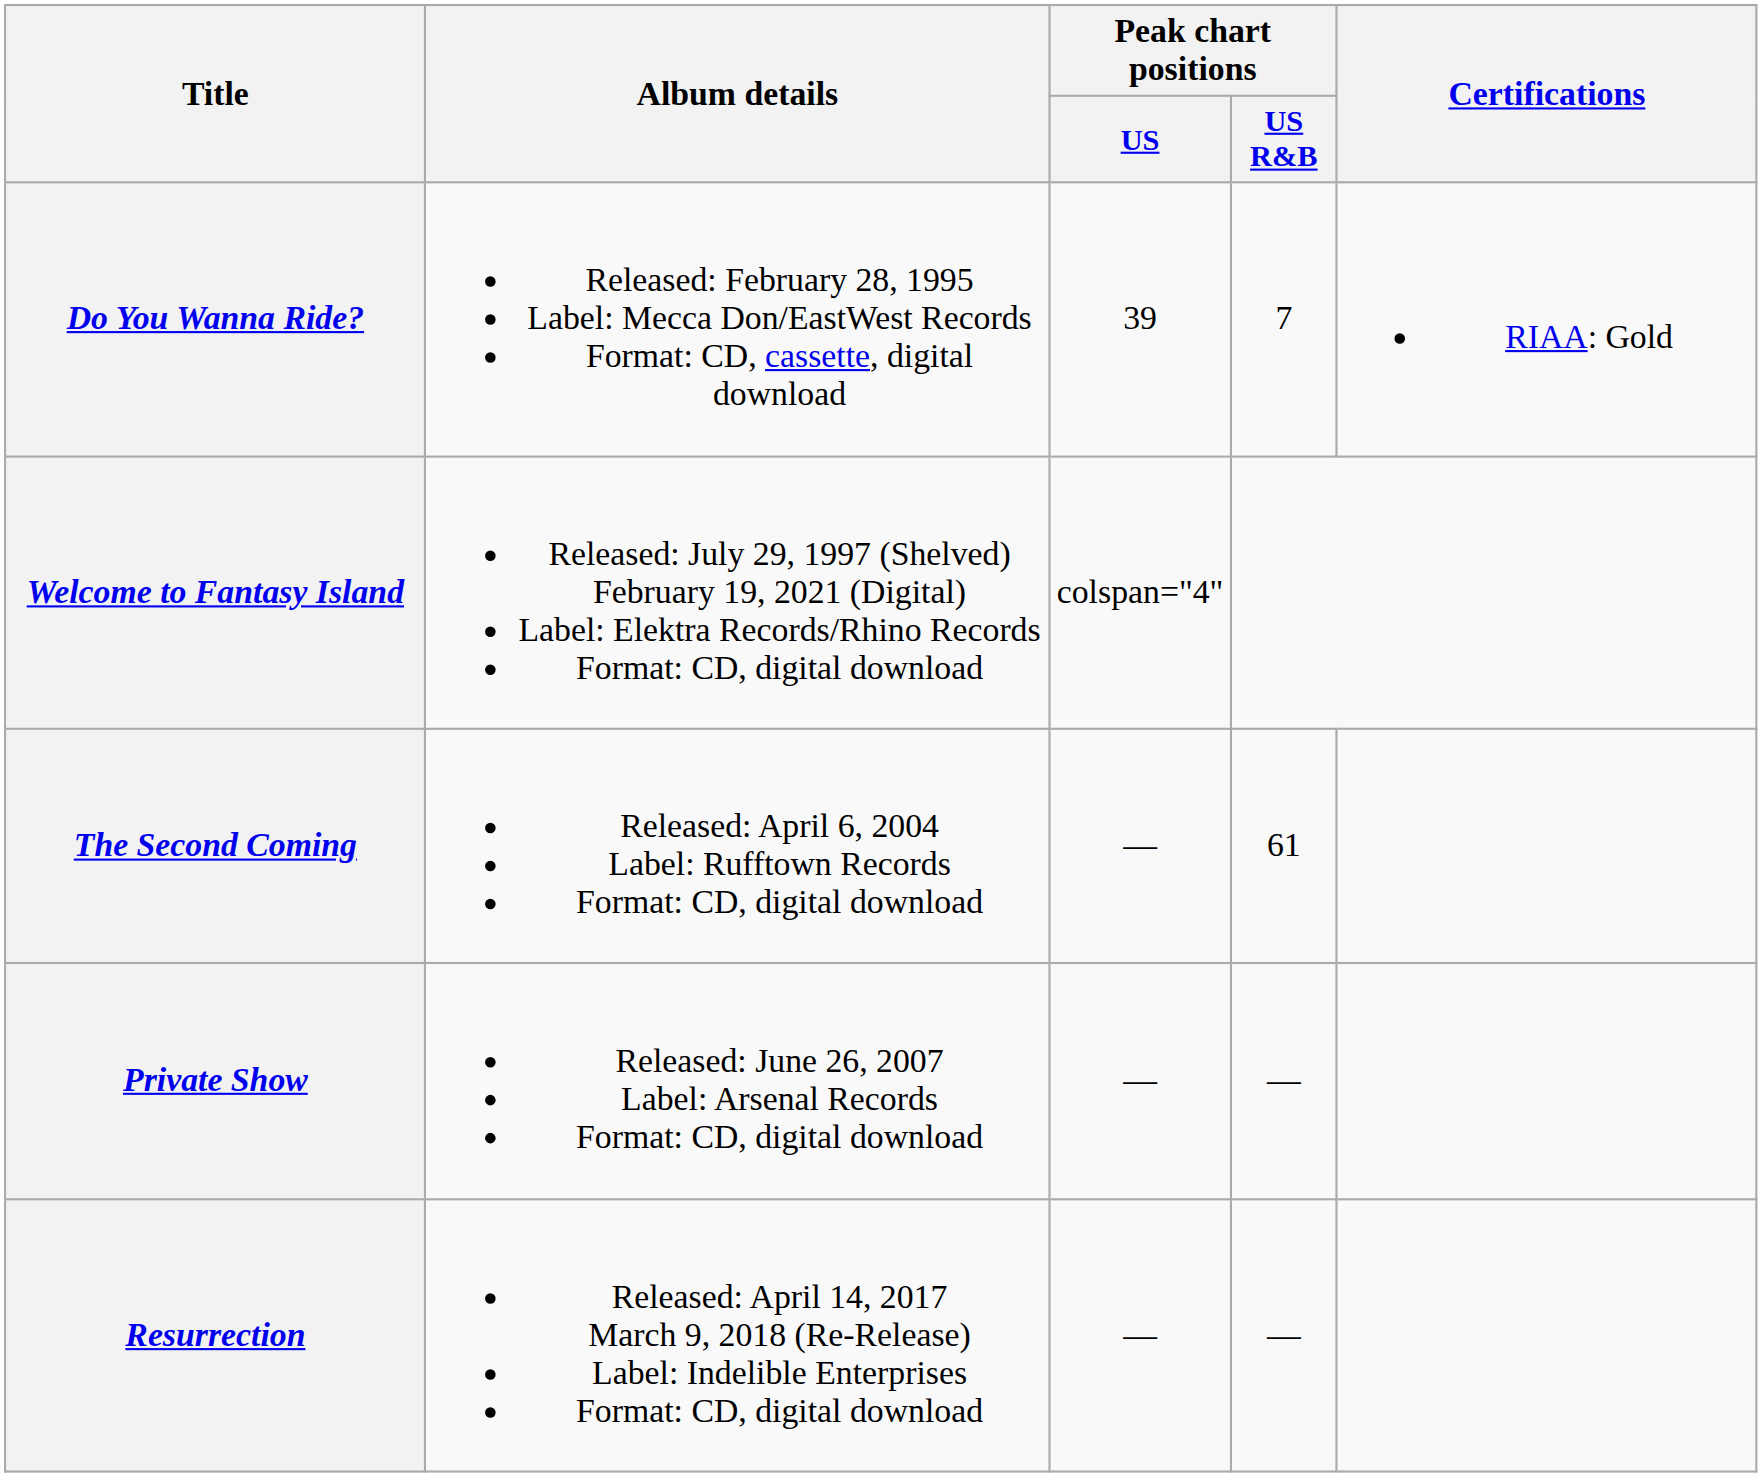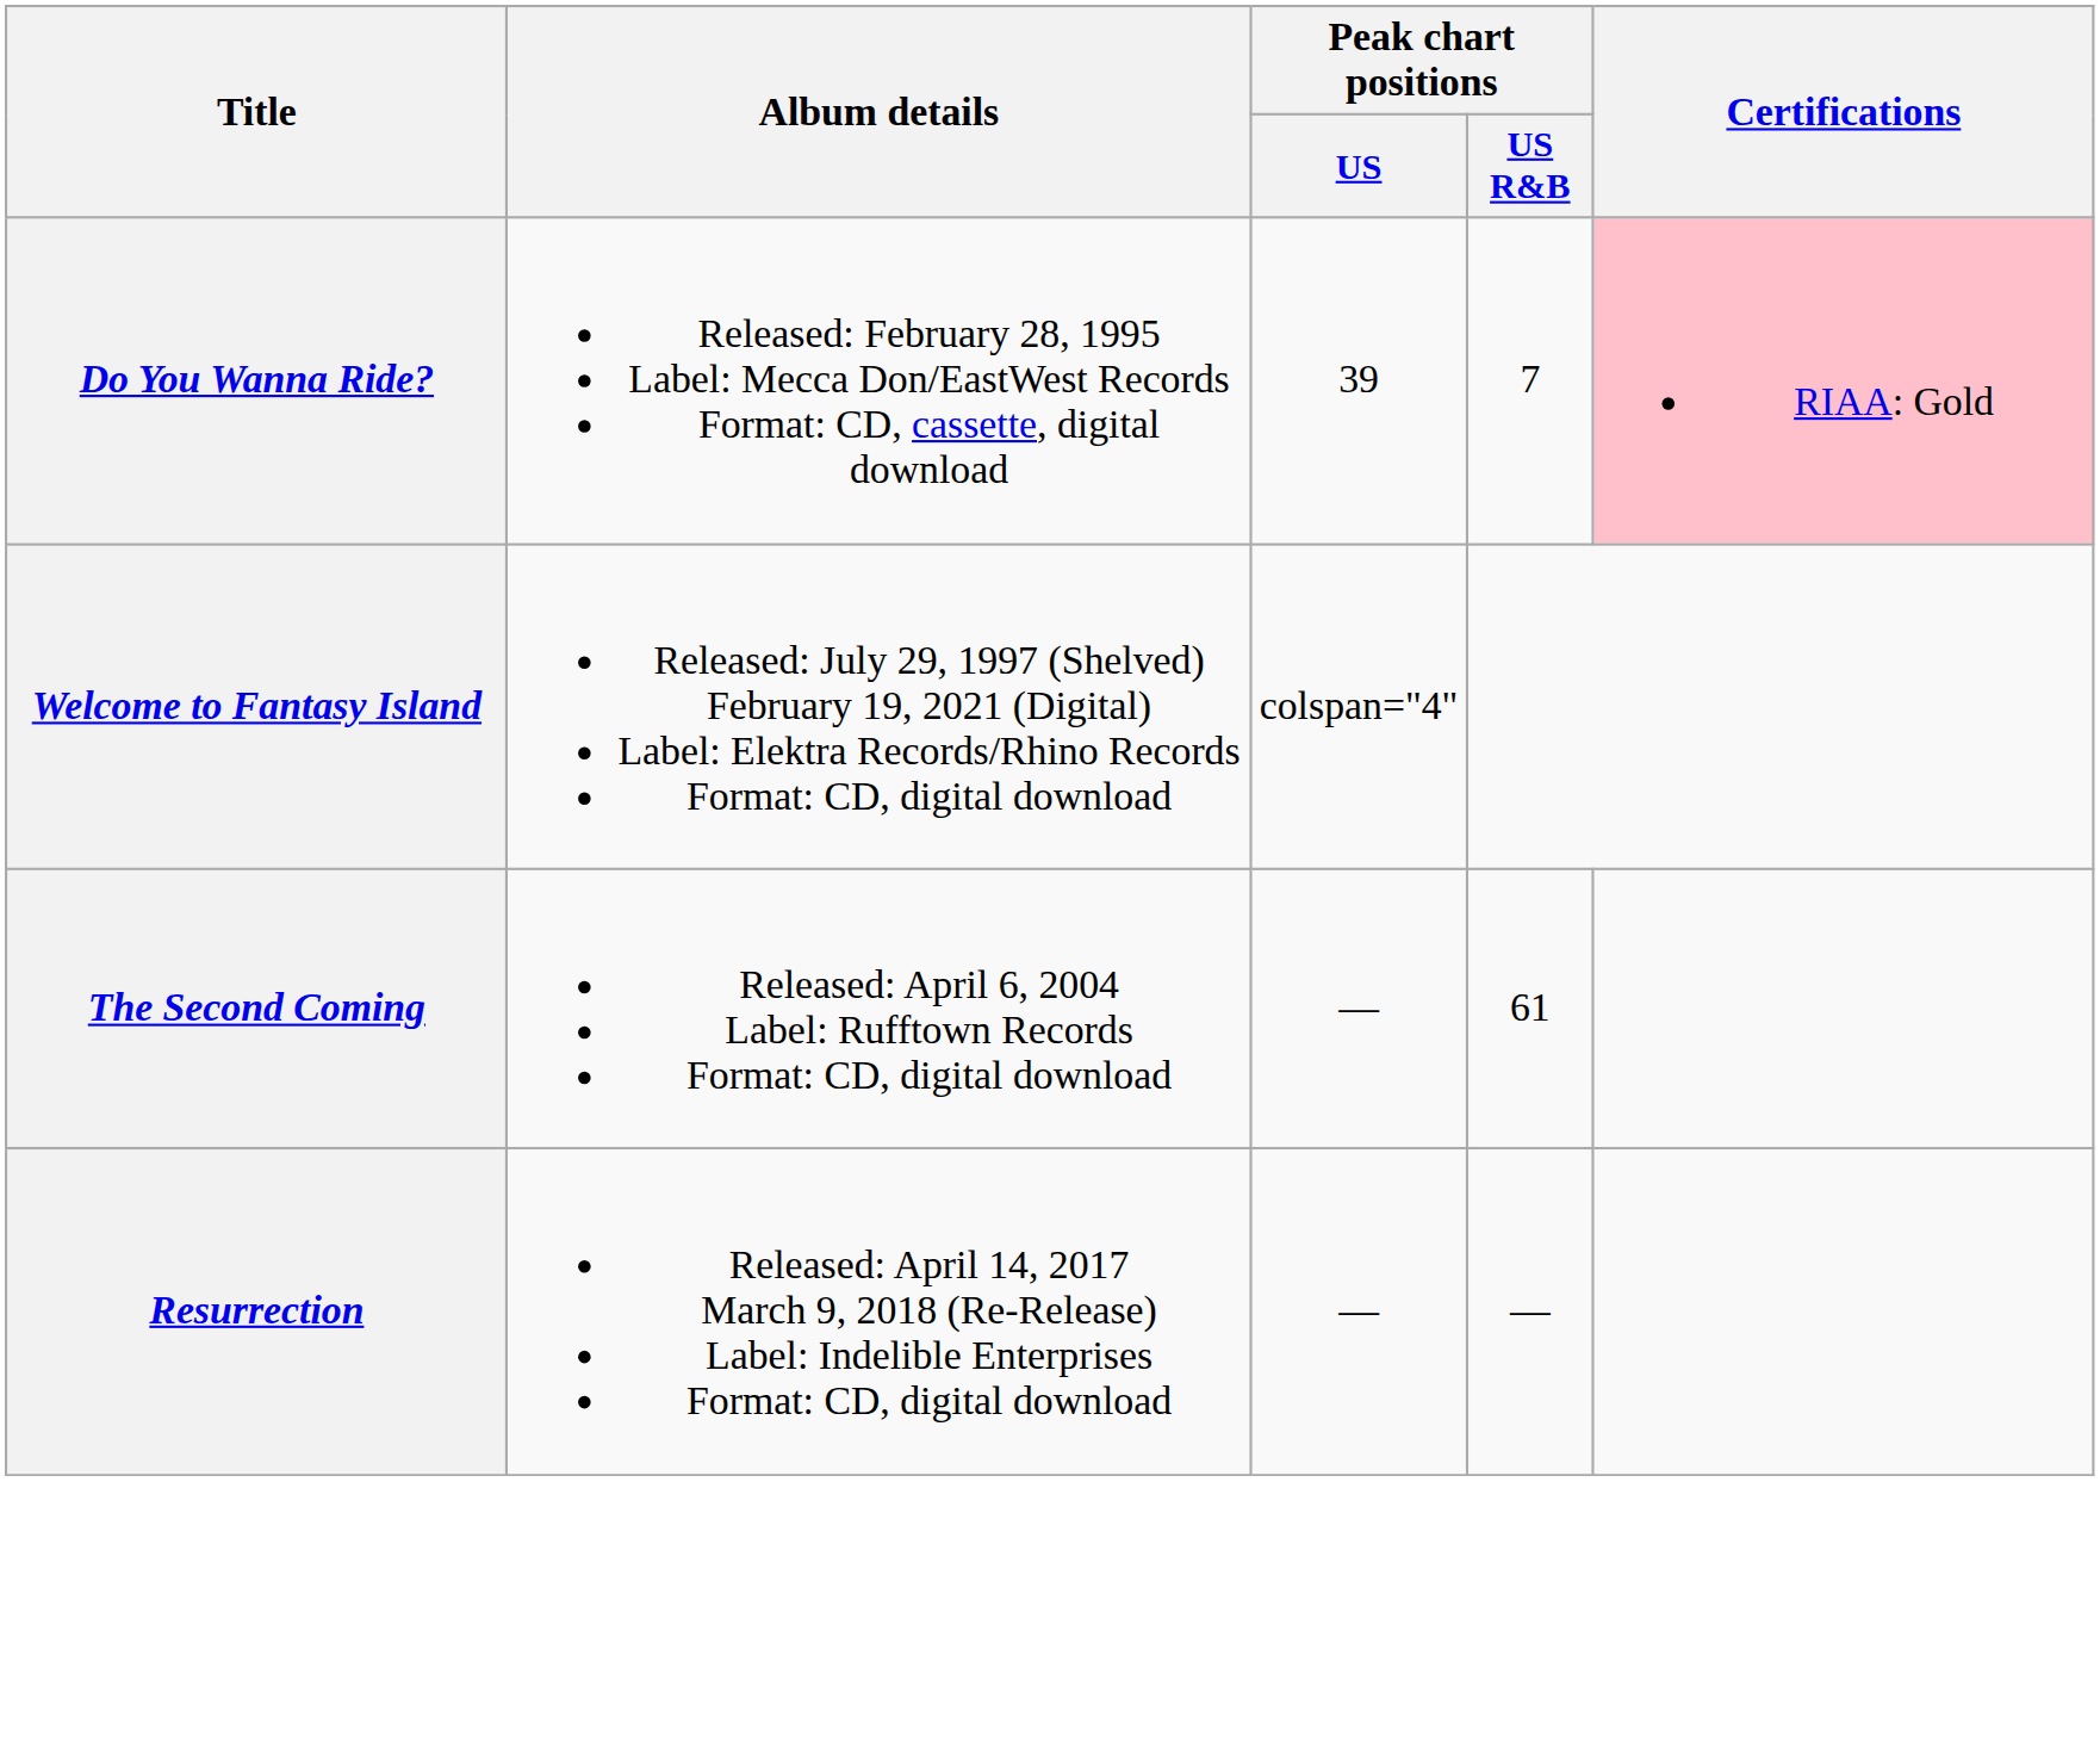Do You Wanna Ride? | Certifications: no background -> pink background
- row: Private Show | Released: June 26, 2007 Label: Arsenal Records Format: CD, digital download | — | —
